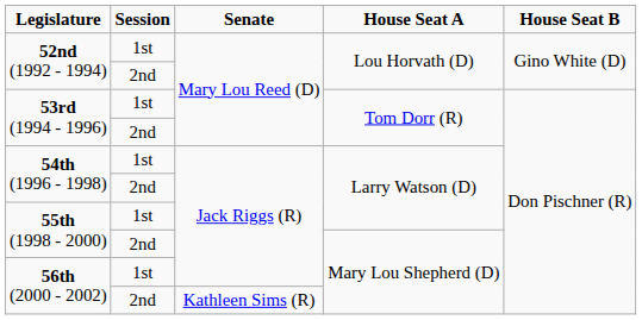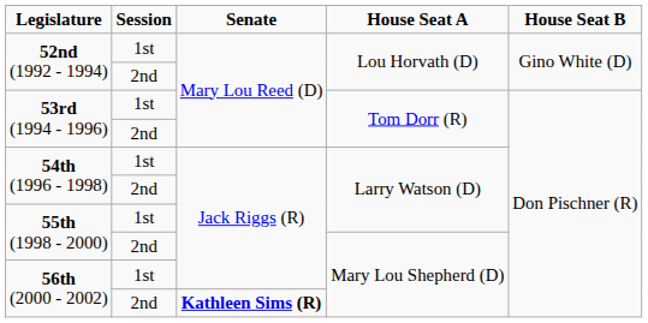56th (2000 - 2002) / 2nd | Senate: normal -> bold
